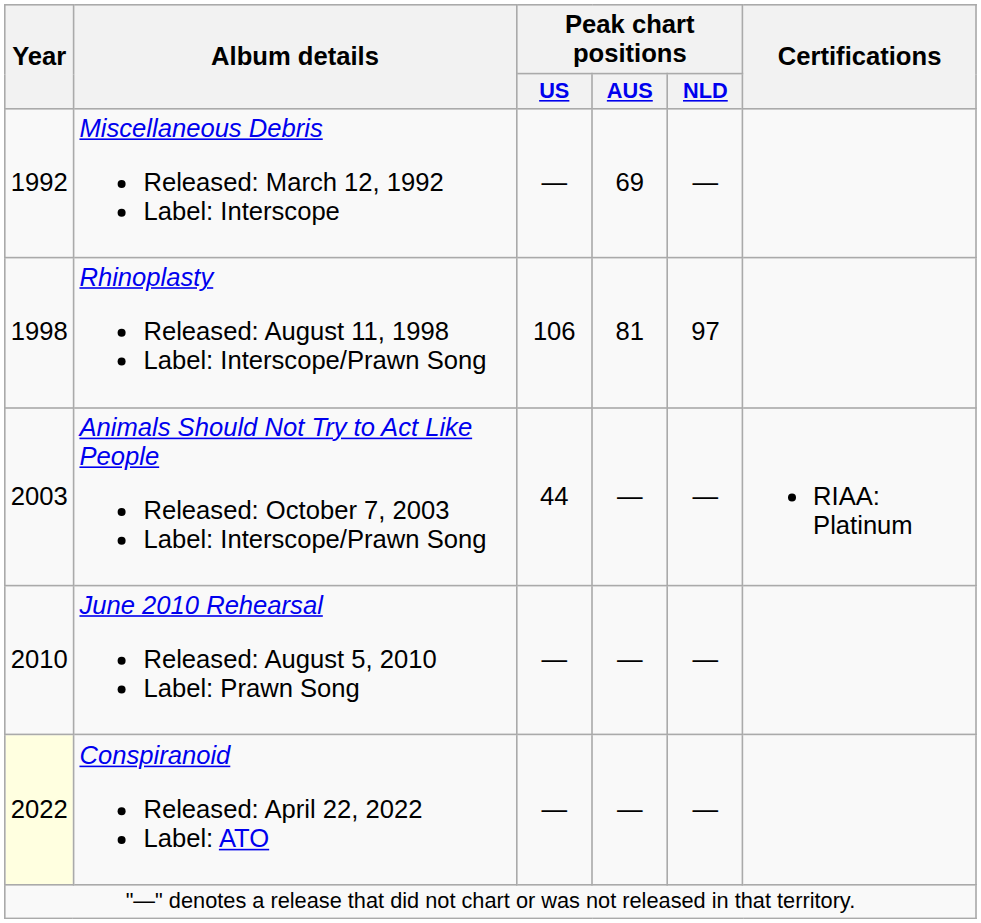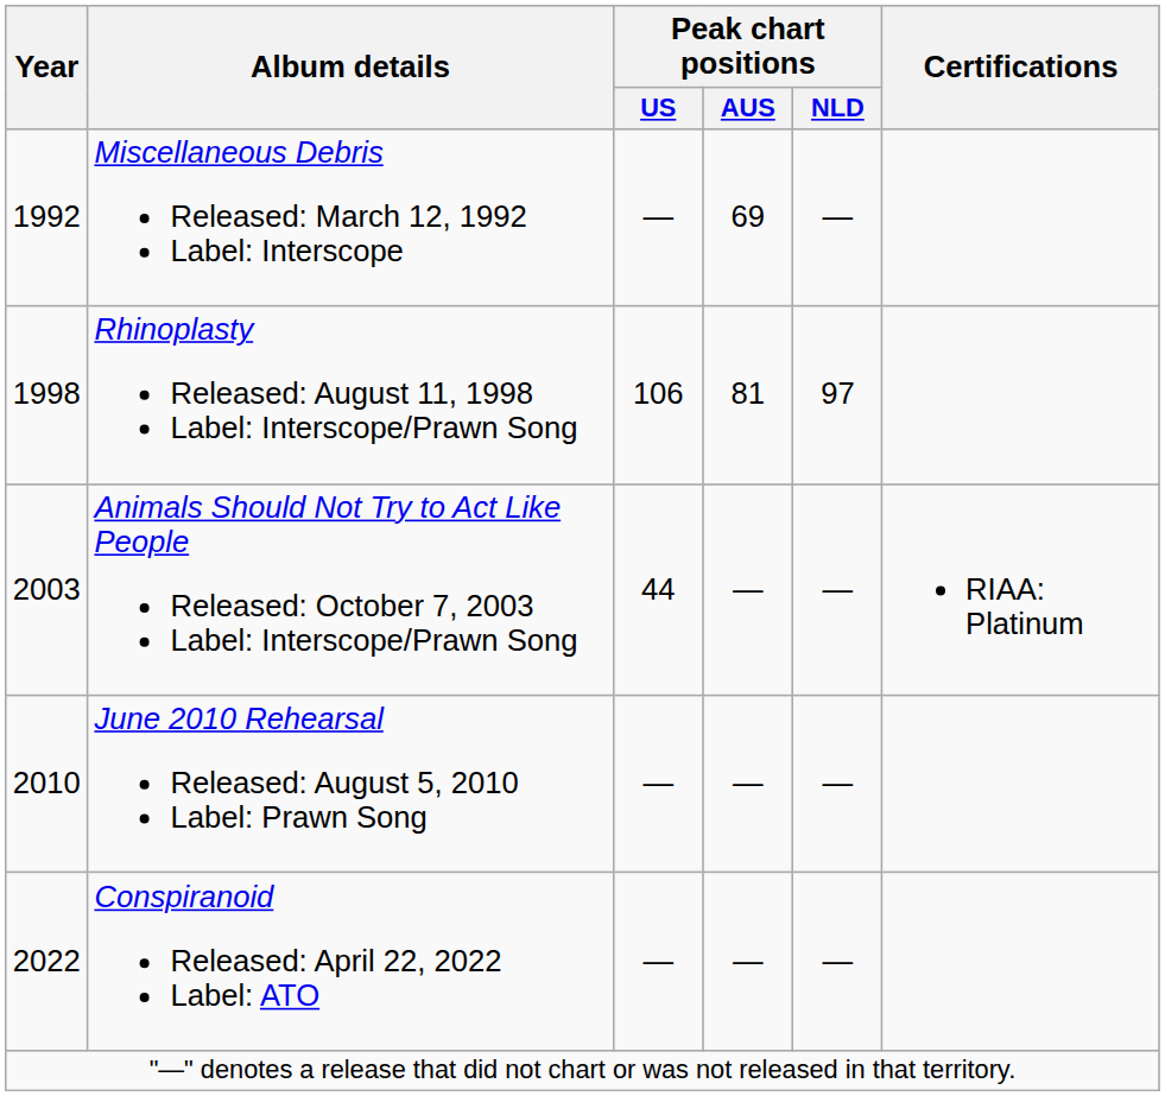Conspiranoid Released: April 22, 2022 Label: ATO | Year: lightyellow background -> no background
